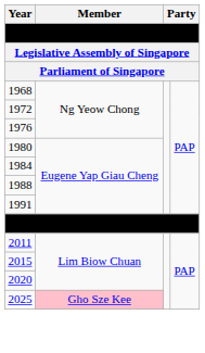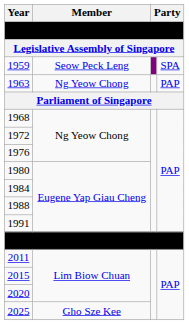+ row: 1959 | Seow Peck Leng | SPA
+ row: 1963 | Ng Yeow Chong | PAP
2025 | Member: pink background -> no background
